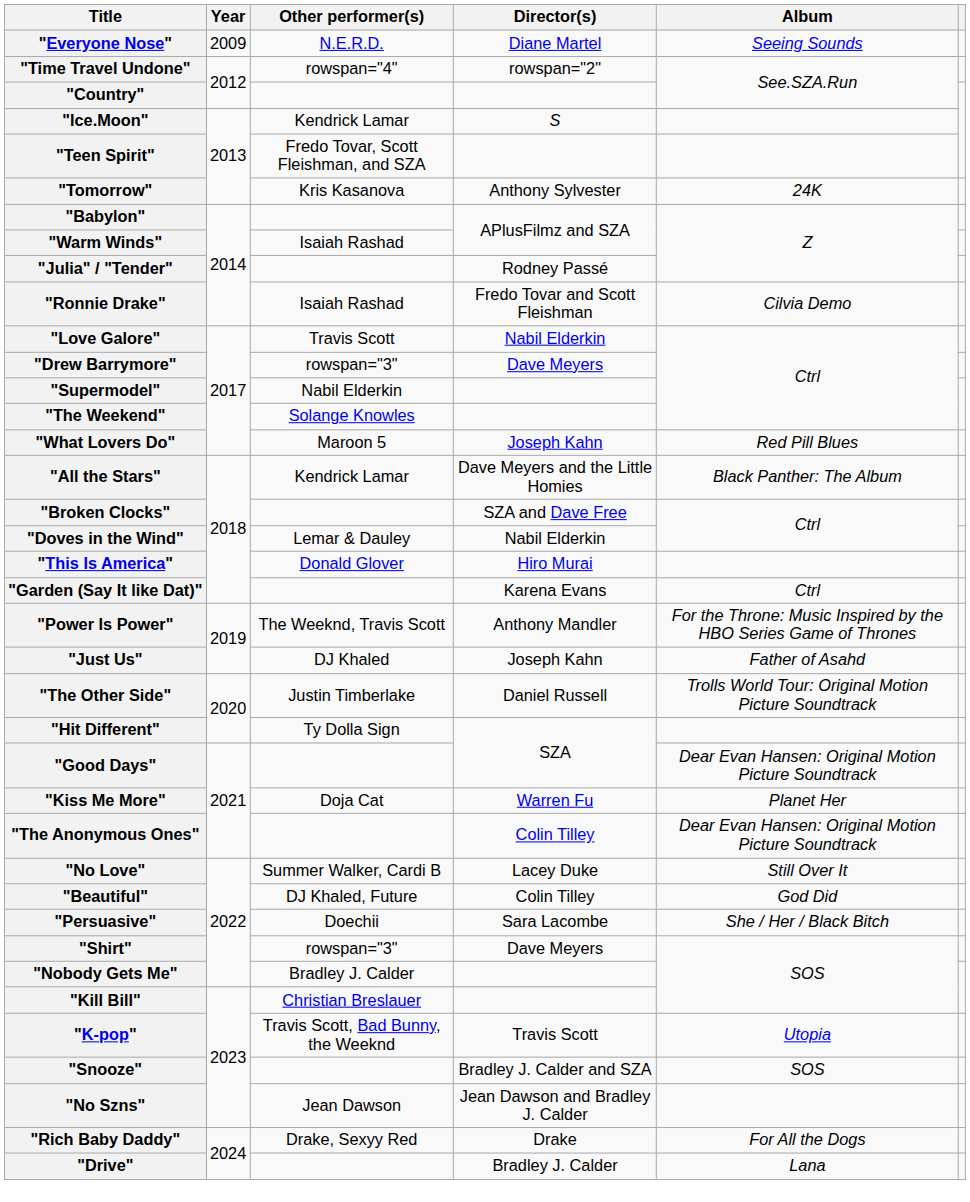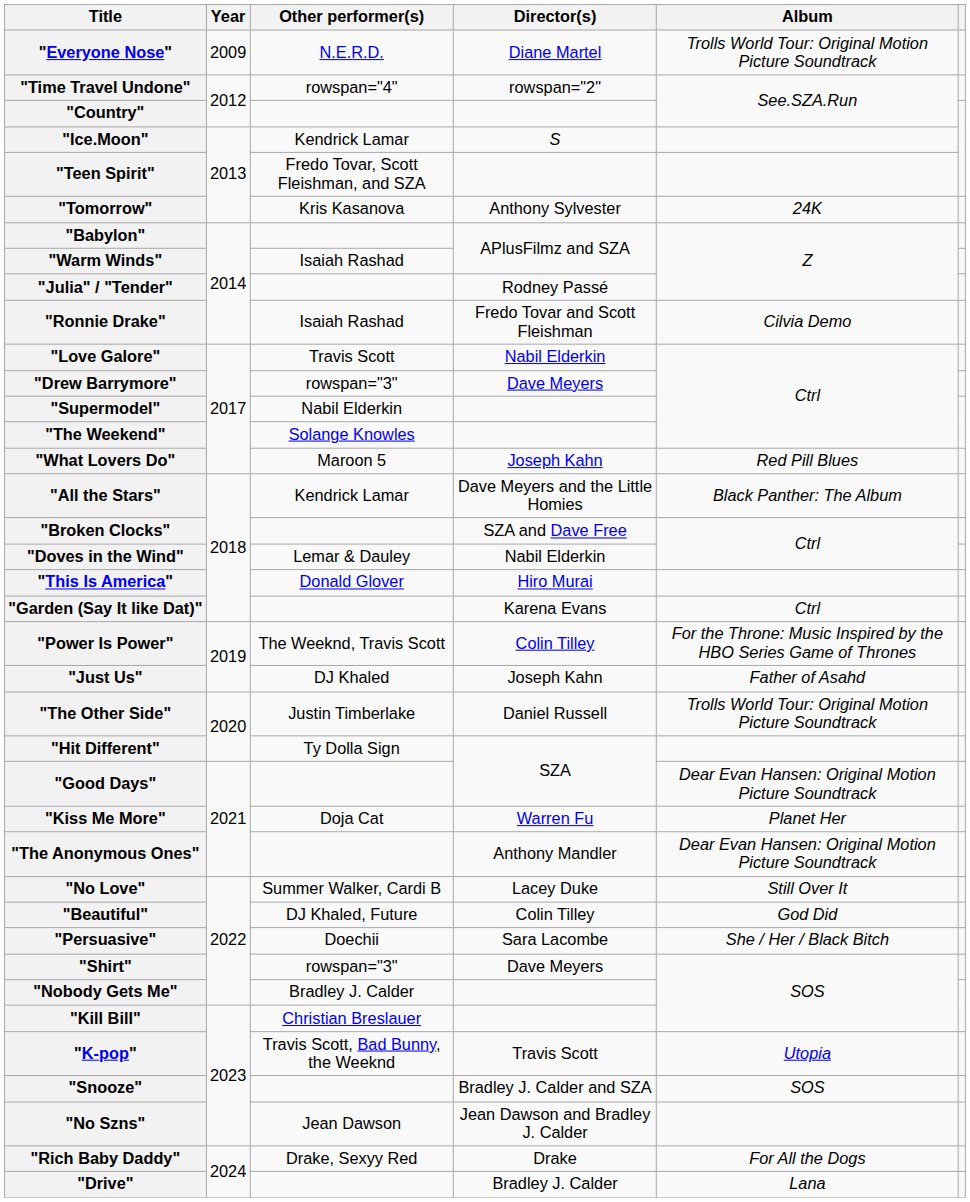"Everyone Nose" | Album: Seeing Sounds -> Trolls World Tour: Original Motion Picture Soundtrack
"Power Is Power" | Director(s): Anthony Mandler -> Colin Tilley
"The Anonymous Ones" | Director(s): Colin Tilley -> Anthony Mandler
